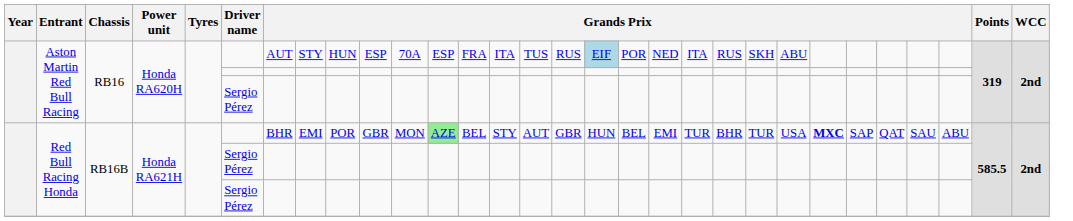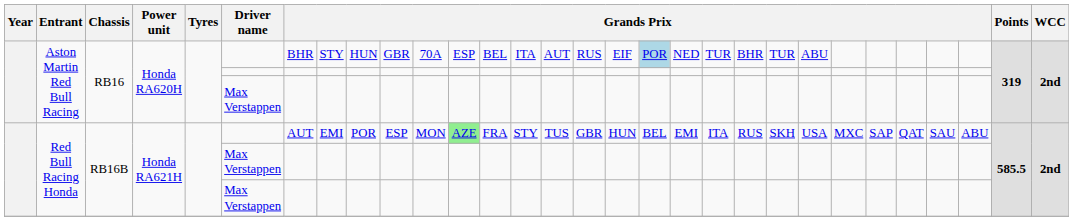row 2 | column 7: AUT -> BHR
row 2 | column 10: ESP -> GBR
row 2 | column 13: FRA -> BEL
row 2 | column 15: TUS -> AUT
row 2 | column 17: lightblue background -> no background
row 2 | column 18: no background -> lightblue background
row 2 | column 20: ITA -> TUR
row 2 | column 21: RUS -> BHR
row 2 | column 22: SKH -> TUR
row 4 | Driver name: Sergio Pérez -> Max Verstappen
row 5 | column 7: BHR -> AUT
row 5 | column 10: GBR -> ESP
row 5 | column 13: BEL -> FRA
row 5 | column 15: AUT -> TUS
row 5 | column 20: TUR -> ITA
row 5 | column 21: BHR -> RUS
row 5 | column 22: TUR -> SKH
row 5 | column 24: bold -> normal
row 6 | Driver name: Sergio Pérez -> Max Verstappen
row 7 | Driver name: Sergio Pérez -> Max Verstappen
